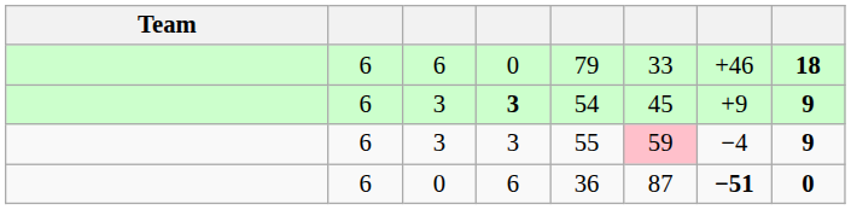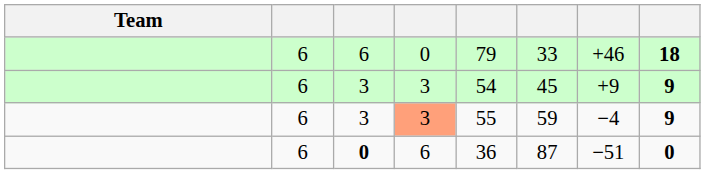row 3 | column 4: bold -> normal
row 4 | column 4: no background -> lightsalmon background
row 4 | column 6: pink background -> no background
row 5 | column 3: normal -> bold
row 5 | column 7: bold -> normal
